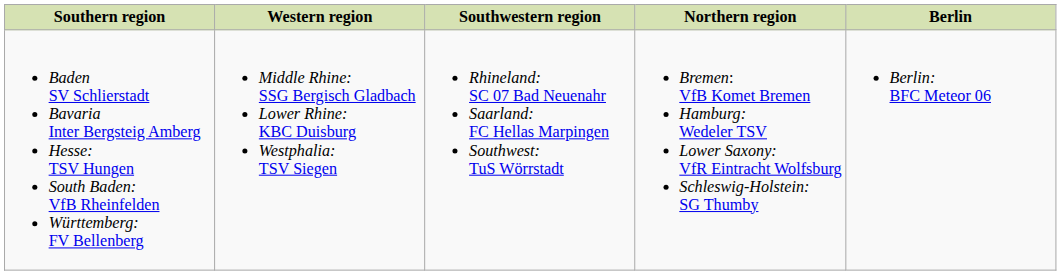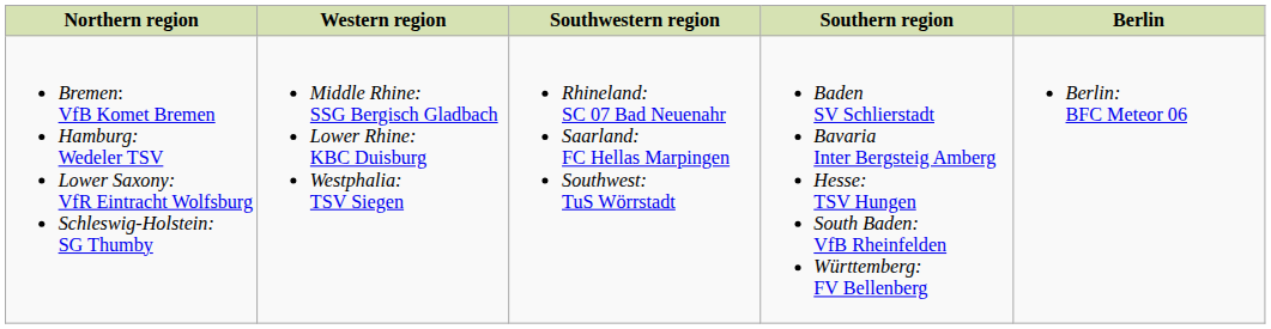columns swapped: Northern region <-> Southern region
